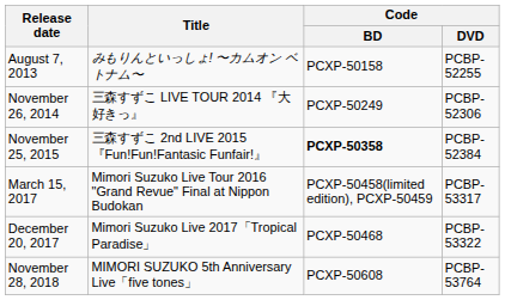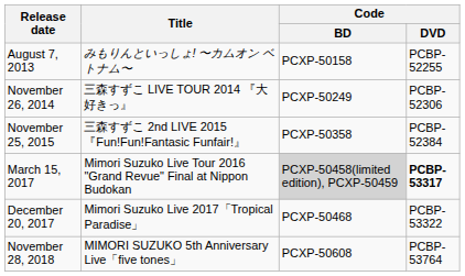November 25, 2015 | Code / BD: bold -> normal
March 15, 2017 | Code / BD: no background -> lightgrey background
March 15, 2017 | Code / DVD: normal -> bold
